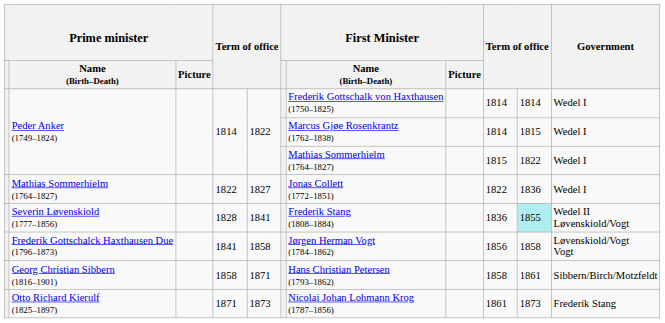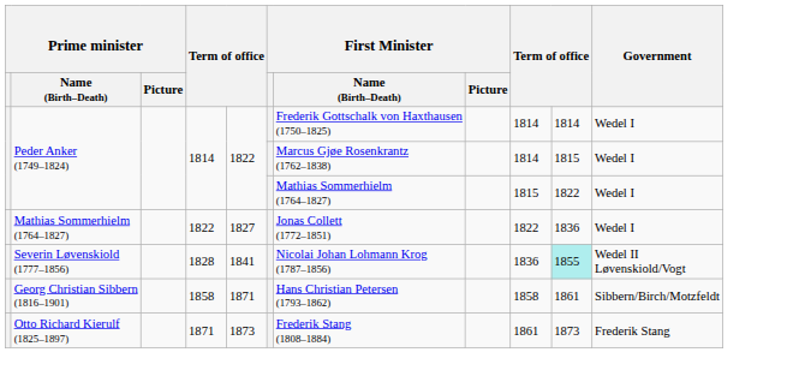Severin Løvenskiold (1777–1856) | First Minister / Name (Birth–Death): Frederik Stang (1808–1884) -> Nicolai Johan Lohmann Krog (1787–1856)
- row: Frederik Gottschalck Haxthausen Due (1796–1873) | 1841 | 1858 | Jørgen Herman Vogt (1784–1862) | 1856 | 1858 | Løvenskiold/Vogt Vogt
Otto Richard Kierulf (1825–1897) | First Minister / Name (Birth–Death): Nicolai Johan Lohmann Krog (1787–1856) -> Frederik Stang (1808–1884)
